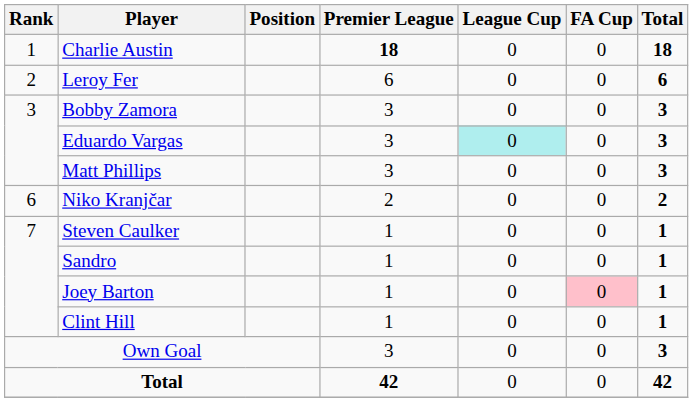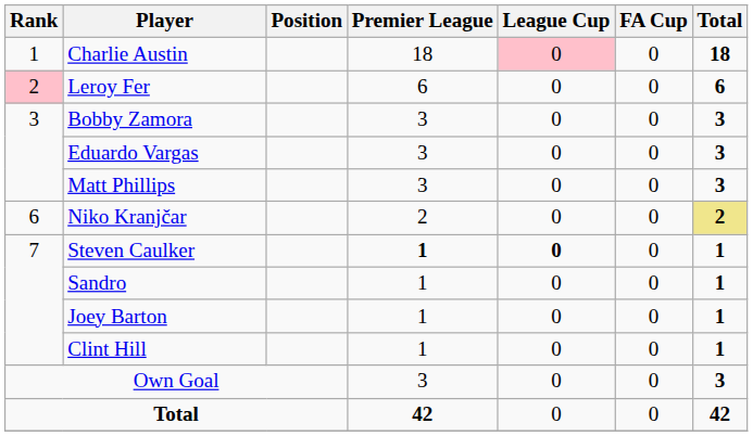Charlie Austin | Premier League: bold -> normal
Charlie Austin | League Cup: no background -> pink background
Leroy Fer | Rank: no background -> pink background
Eduardo Vargas | League Cup: paleturquoise background -> no background
Niko Kranjčar | Total: no background -> khaki background
Steven Caulker | Premier League: normal -> bold
Steven Caulker | League Cup: normal -> bold
Joey Barton | FA Cup: pink background -> no background
